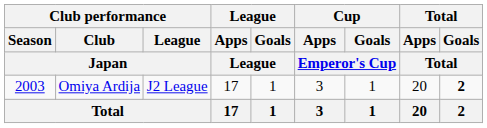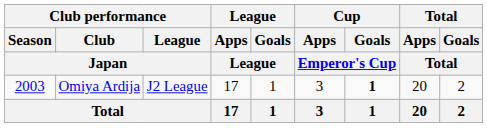Omiya Ardija | Cup / Goals / Emperor's Cup: normal -> bold
Omiya Ardija | Total / Goals / Total: bold -> normal
